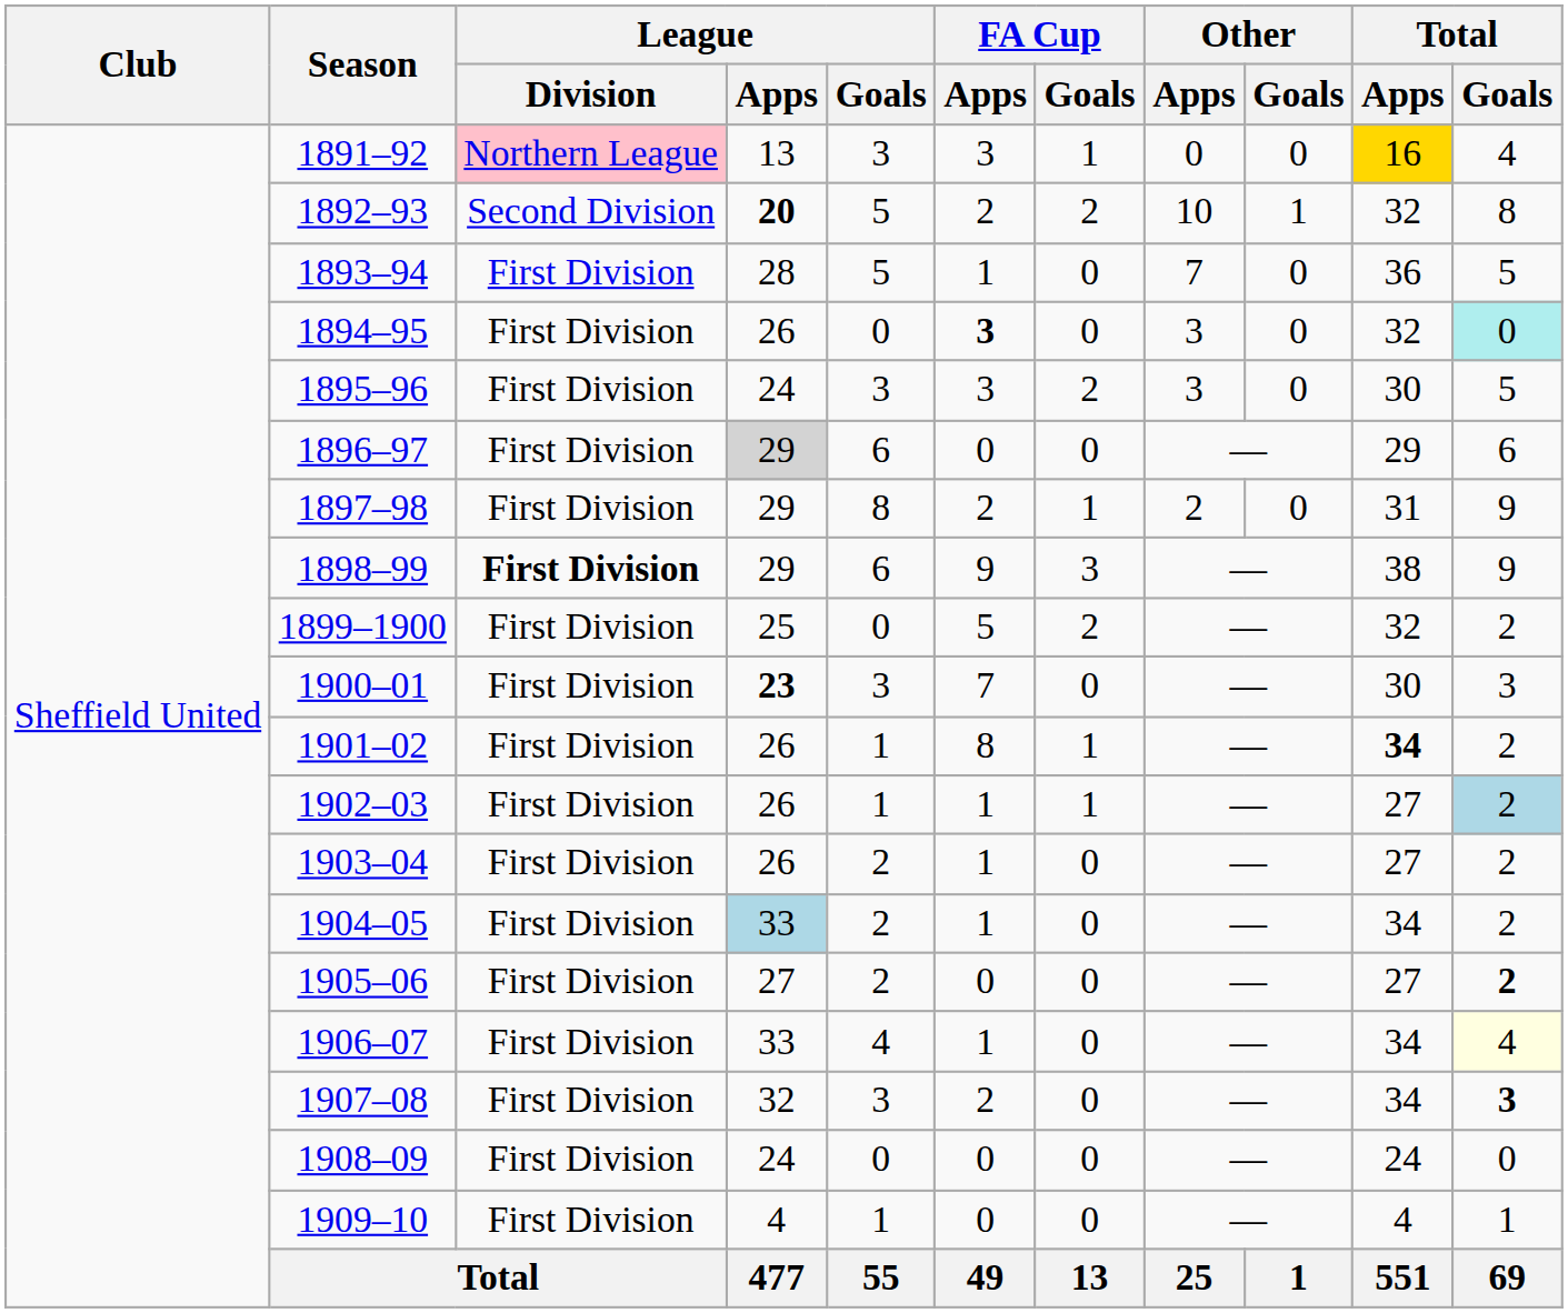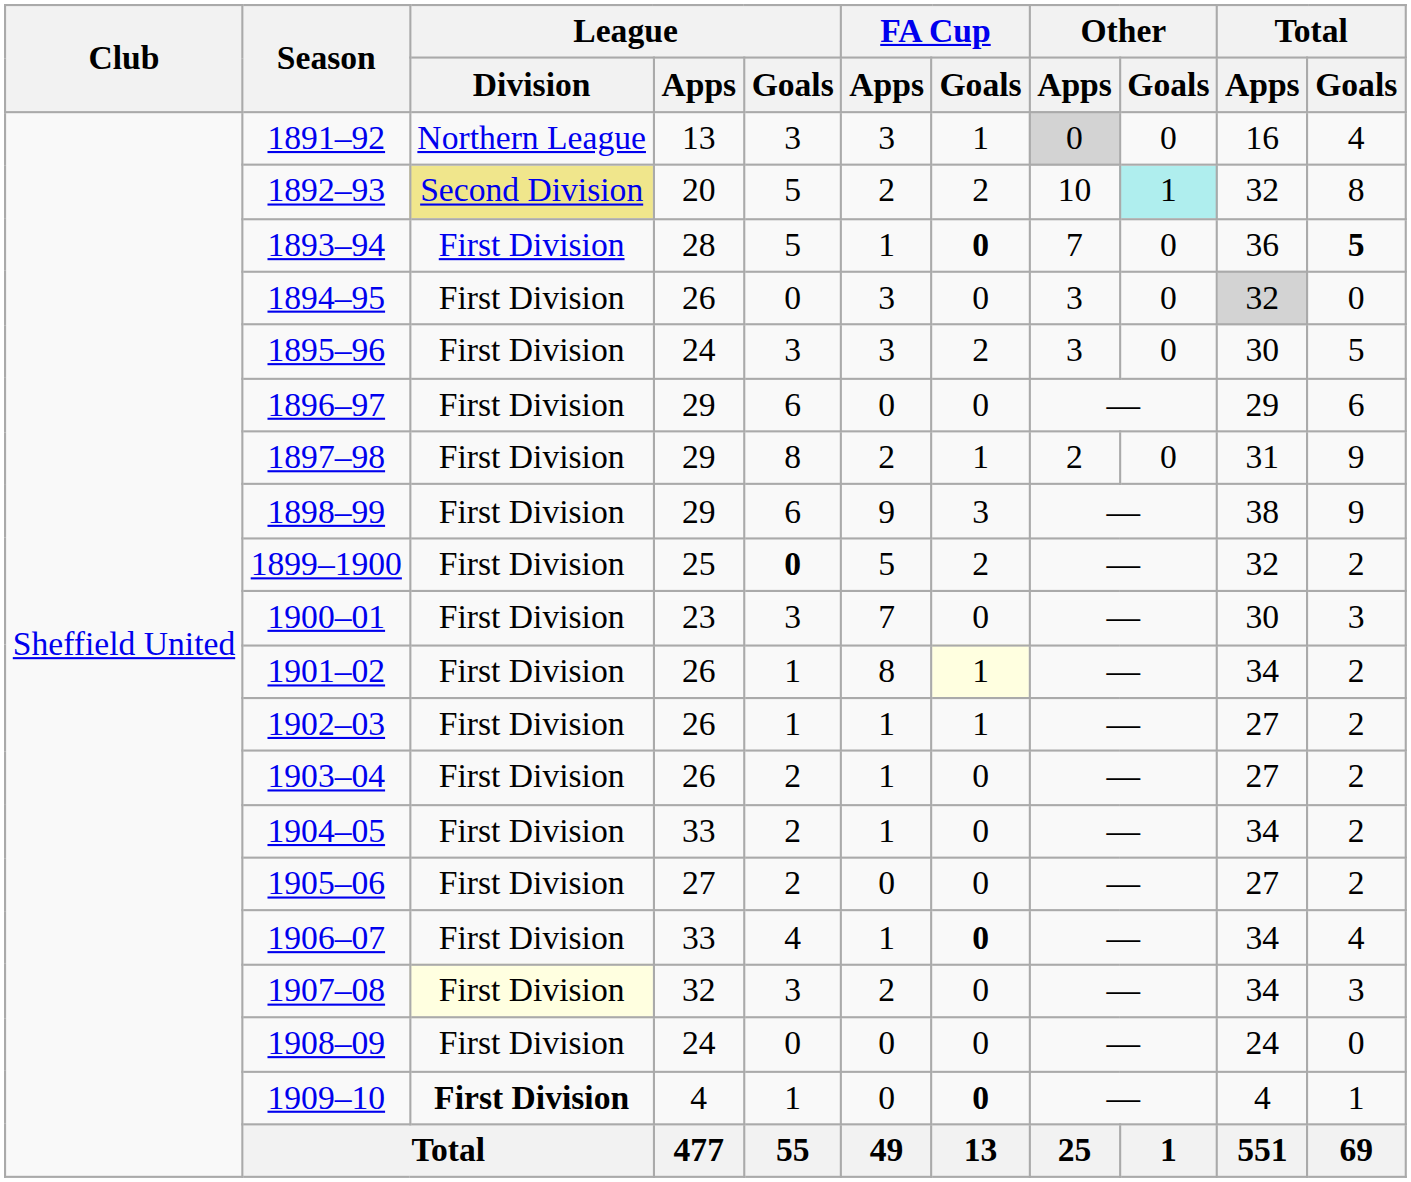1891–92 | League / Division: pink background -> no background
1891–92 | Other / Apps: no background -> lightgrey background
1891–92 | Total / Apps: gold background -> no background
1892–93 | League / Division: no background -> khaki background
1892–93 | League / Apps: bold -> normal
1892–93 | Other / Goals: no background -> paleturquoise background
1893–94 | FA Cup / Goals: normal -> bold
1893–94 | Total / Goals: normal -> bold
1894–95 | FA Cup / Apps: bold -> normal
1894–95 | Total / Apps: no background -> lightgrey background
1894–95 | Total / Goals: paleturquoise background -> no background
1896–97 | League / Apps: lightgrey background -> no background
1898–99 | League / Division: bold -> normal
1899–1900 | League / Goals: normal -> bold
1900–01 | League / Apps: bold -> normal
1901–02 | FA Cup / Goals: no background -> lightyellow background
1901–02 | Total / Apps: bold -> normal
1902–03 | Total / Goals: lightblue background -> no background
1904–05 | League / Apps: lightblue background -> no background
1905–06 | Total / Goals: bold -> normal
1906–07 | FA Cup / Goals: normal -> bold
1906–07 | Total / Goals: lightyellow background -> no background
1907–08 | League / Division: no background -> lightyellow background
1907–08 | Total / Goals: bold -> normal
1909–10 | League / Division: normal -> bold
1909–10 | FA Cup / Goals: normal -> bold
